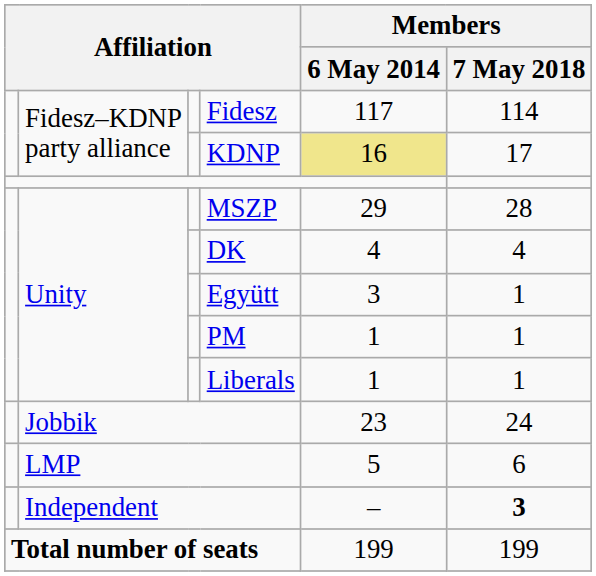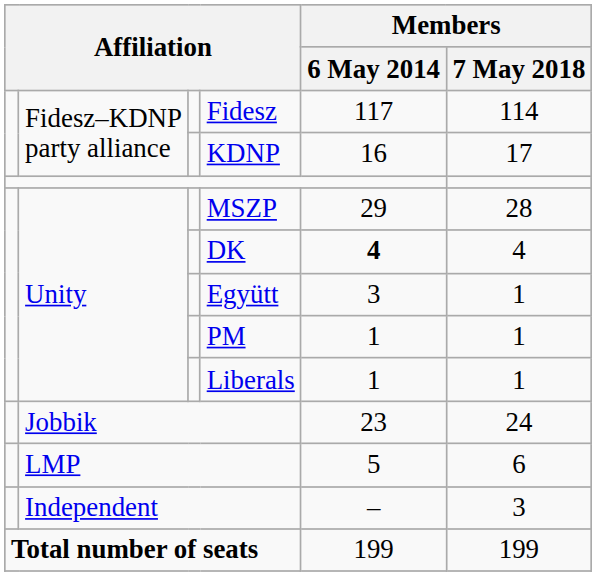KDNP | Members / 6 May 2014: khaki background -> no background
DK | Members / 6 May 2014: normal -> bold
Independent | Members / 7 May 2018: bold -> normal
